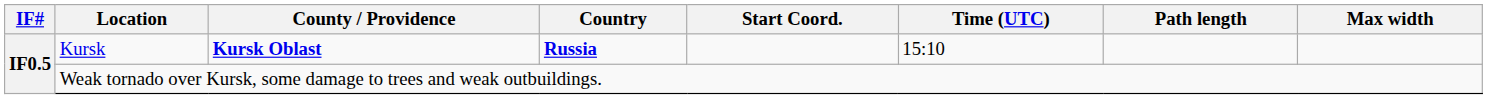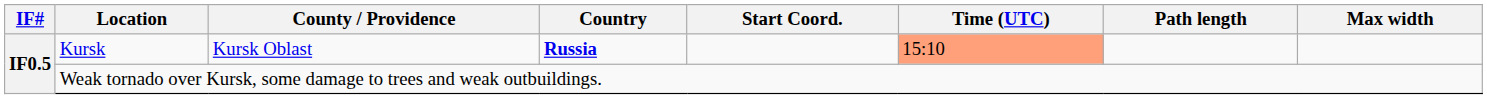Kursk | County / Providence: bold -> normal
Kursk | Time (UTC): no background -> lightsalmon background
